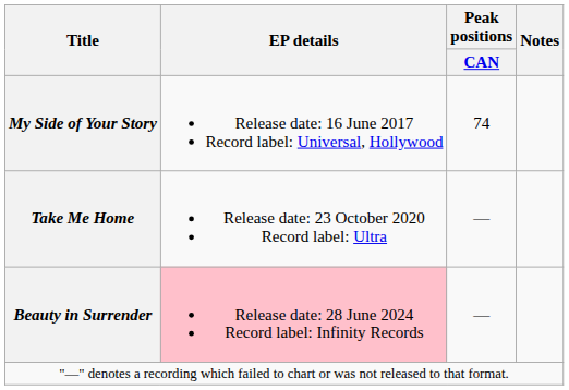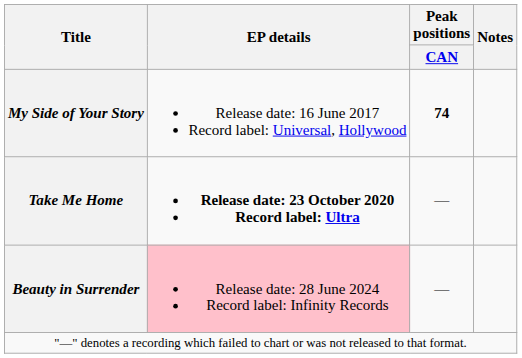My Side of Your Story | Peak positions / CAN: normal -> bold
Take Me Home | EP details: normal -> bold
